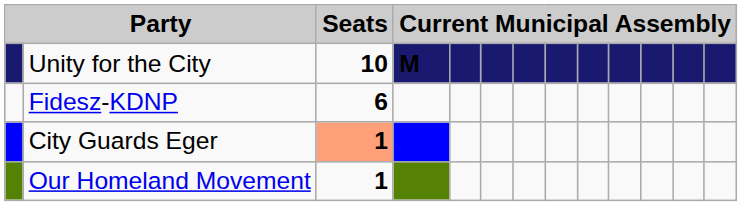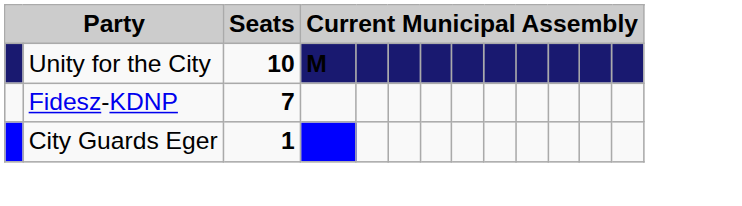Fidesz-KDNP | Seats: 6 -> 7
City Guards Eger | Seats: lightsalmon background -> no background
- row: Our Homeland Movement | 1
